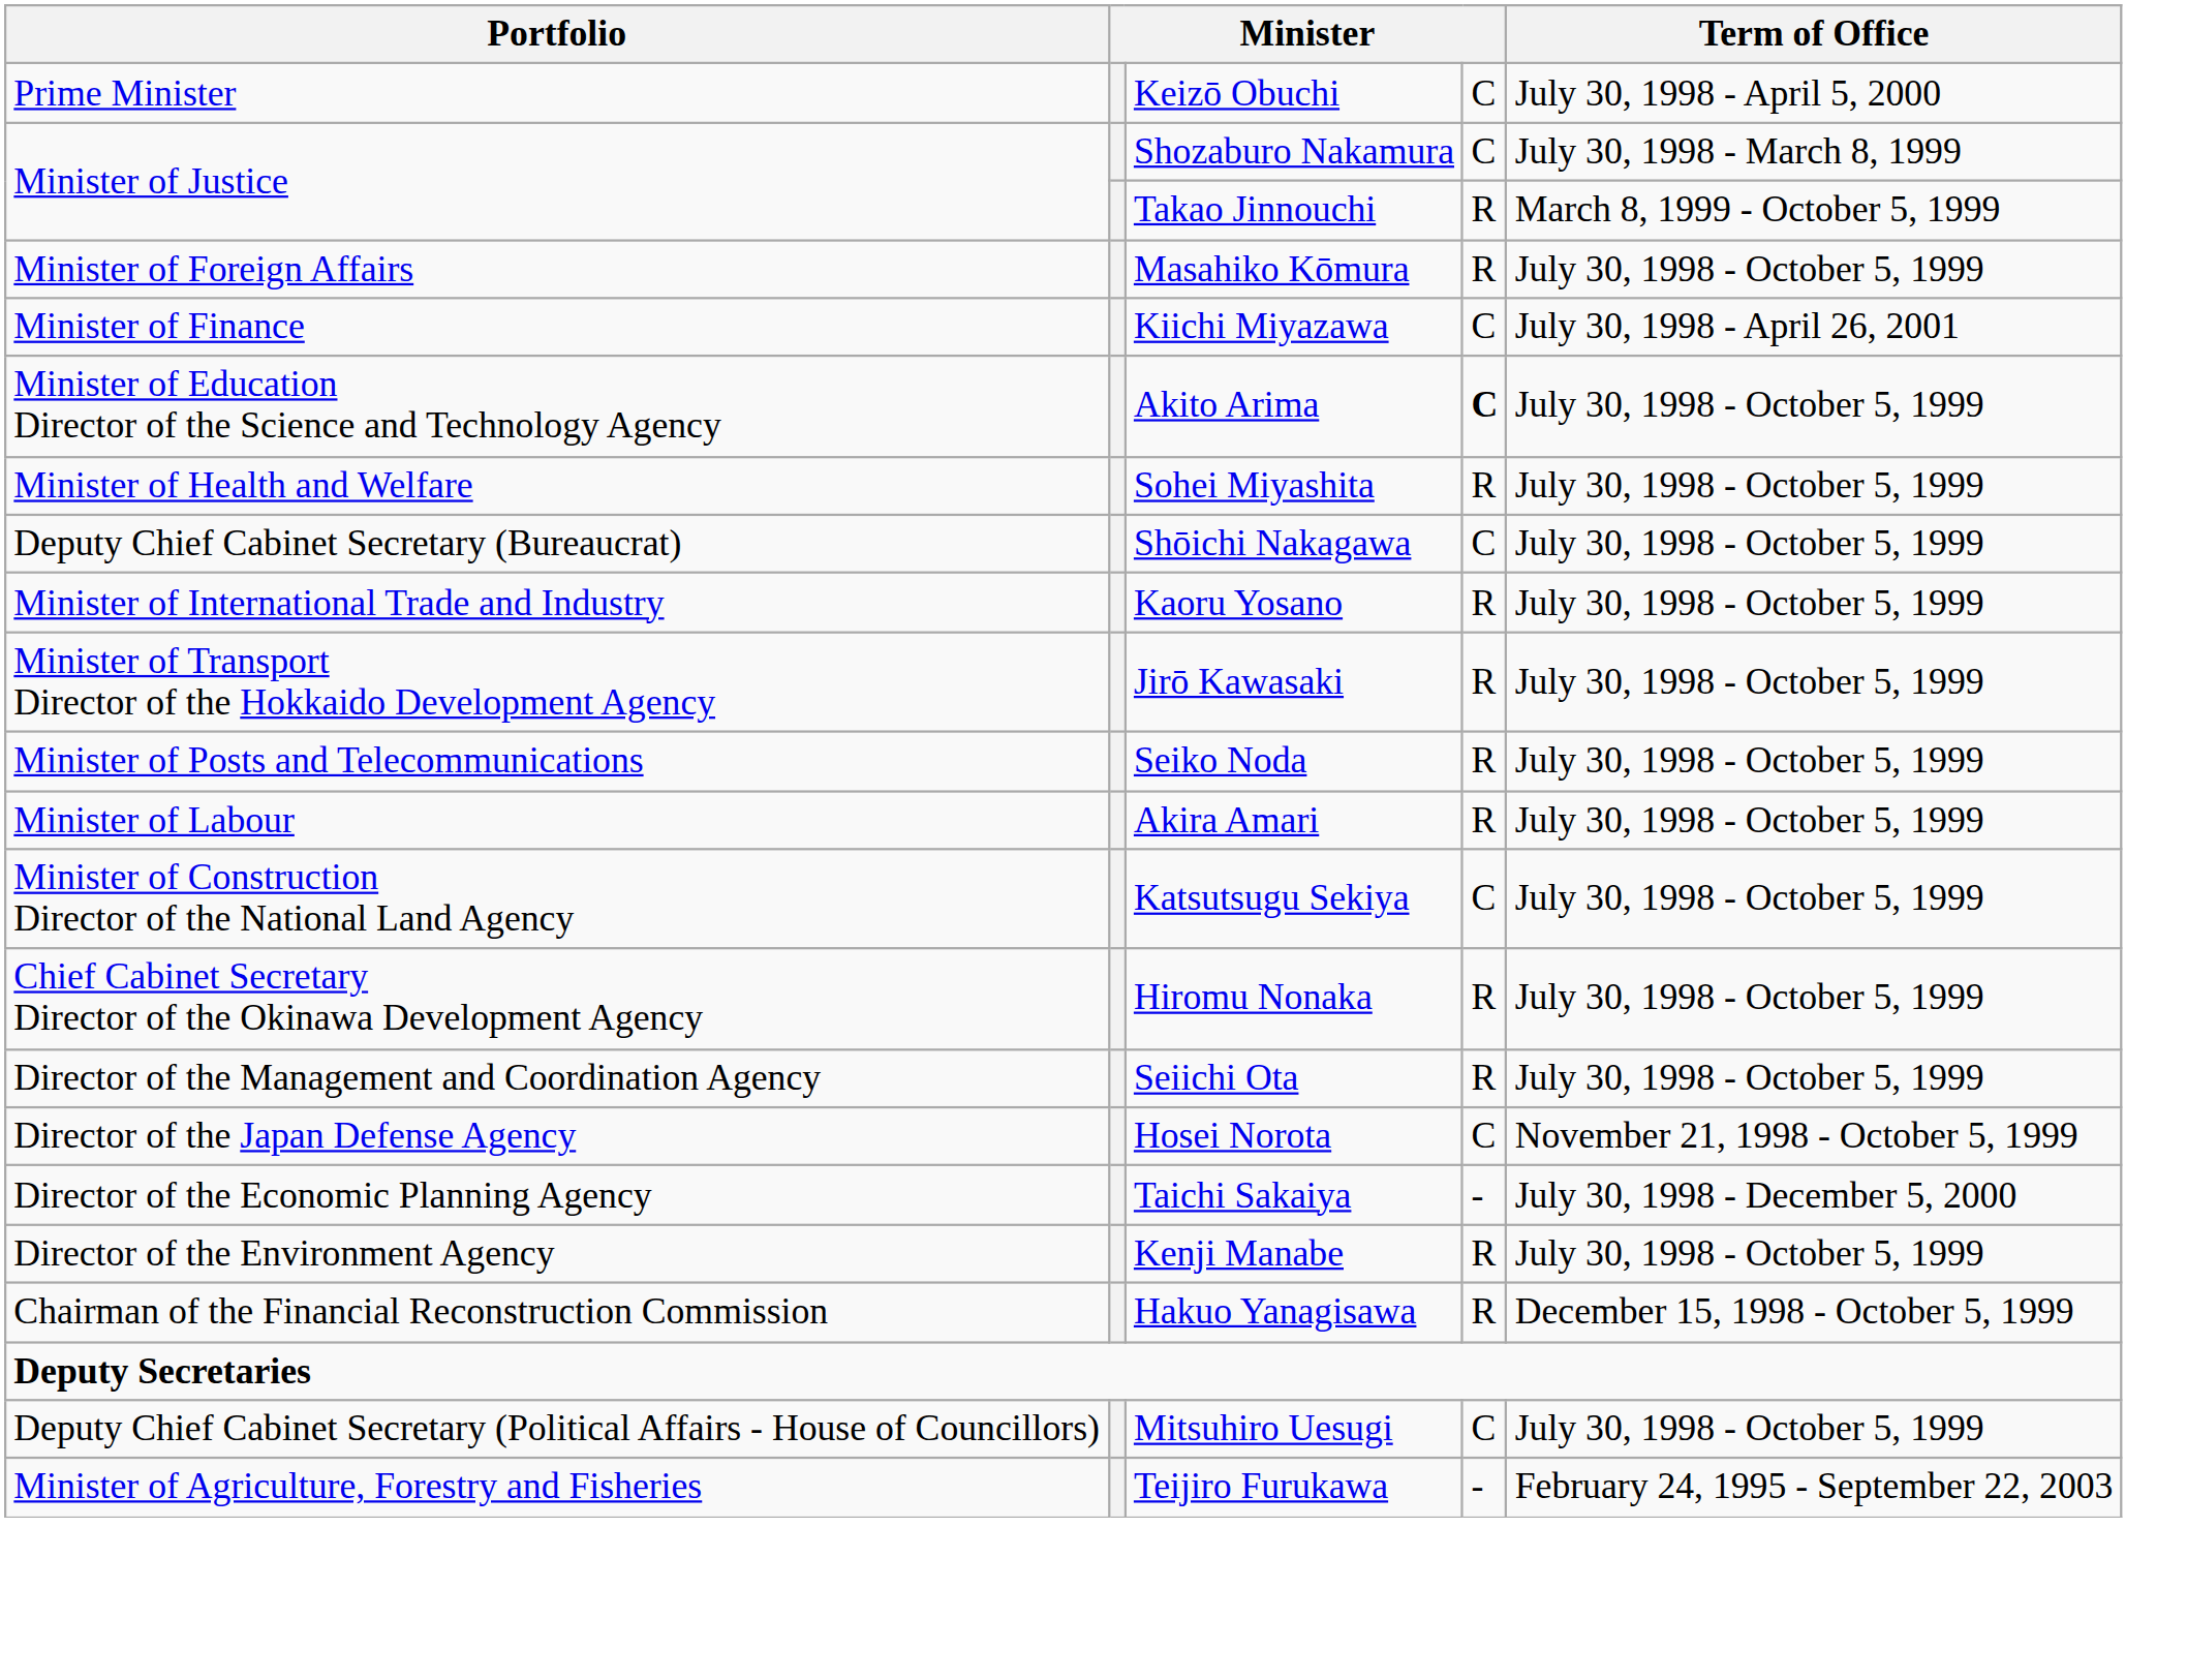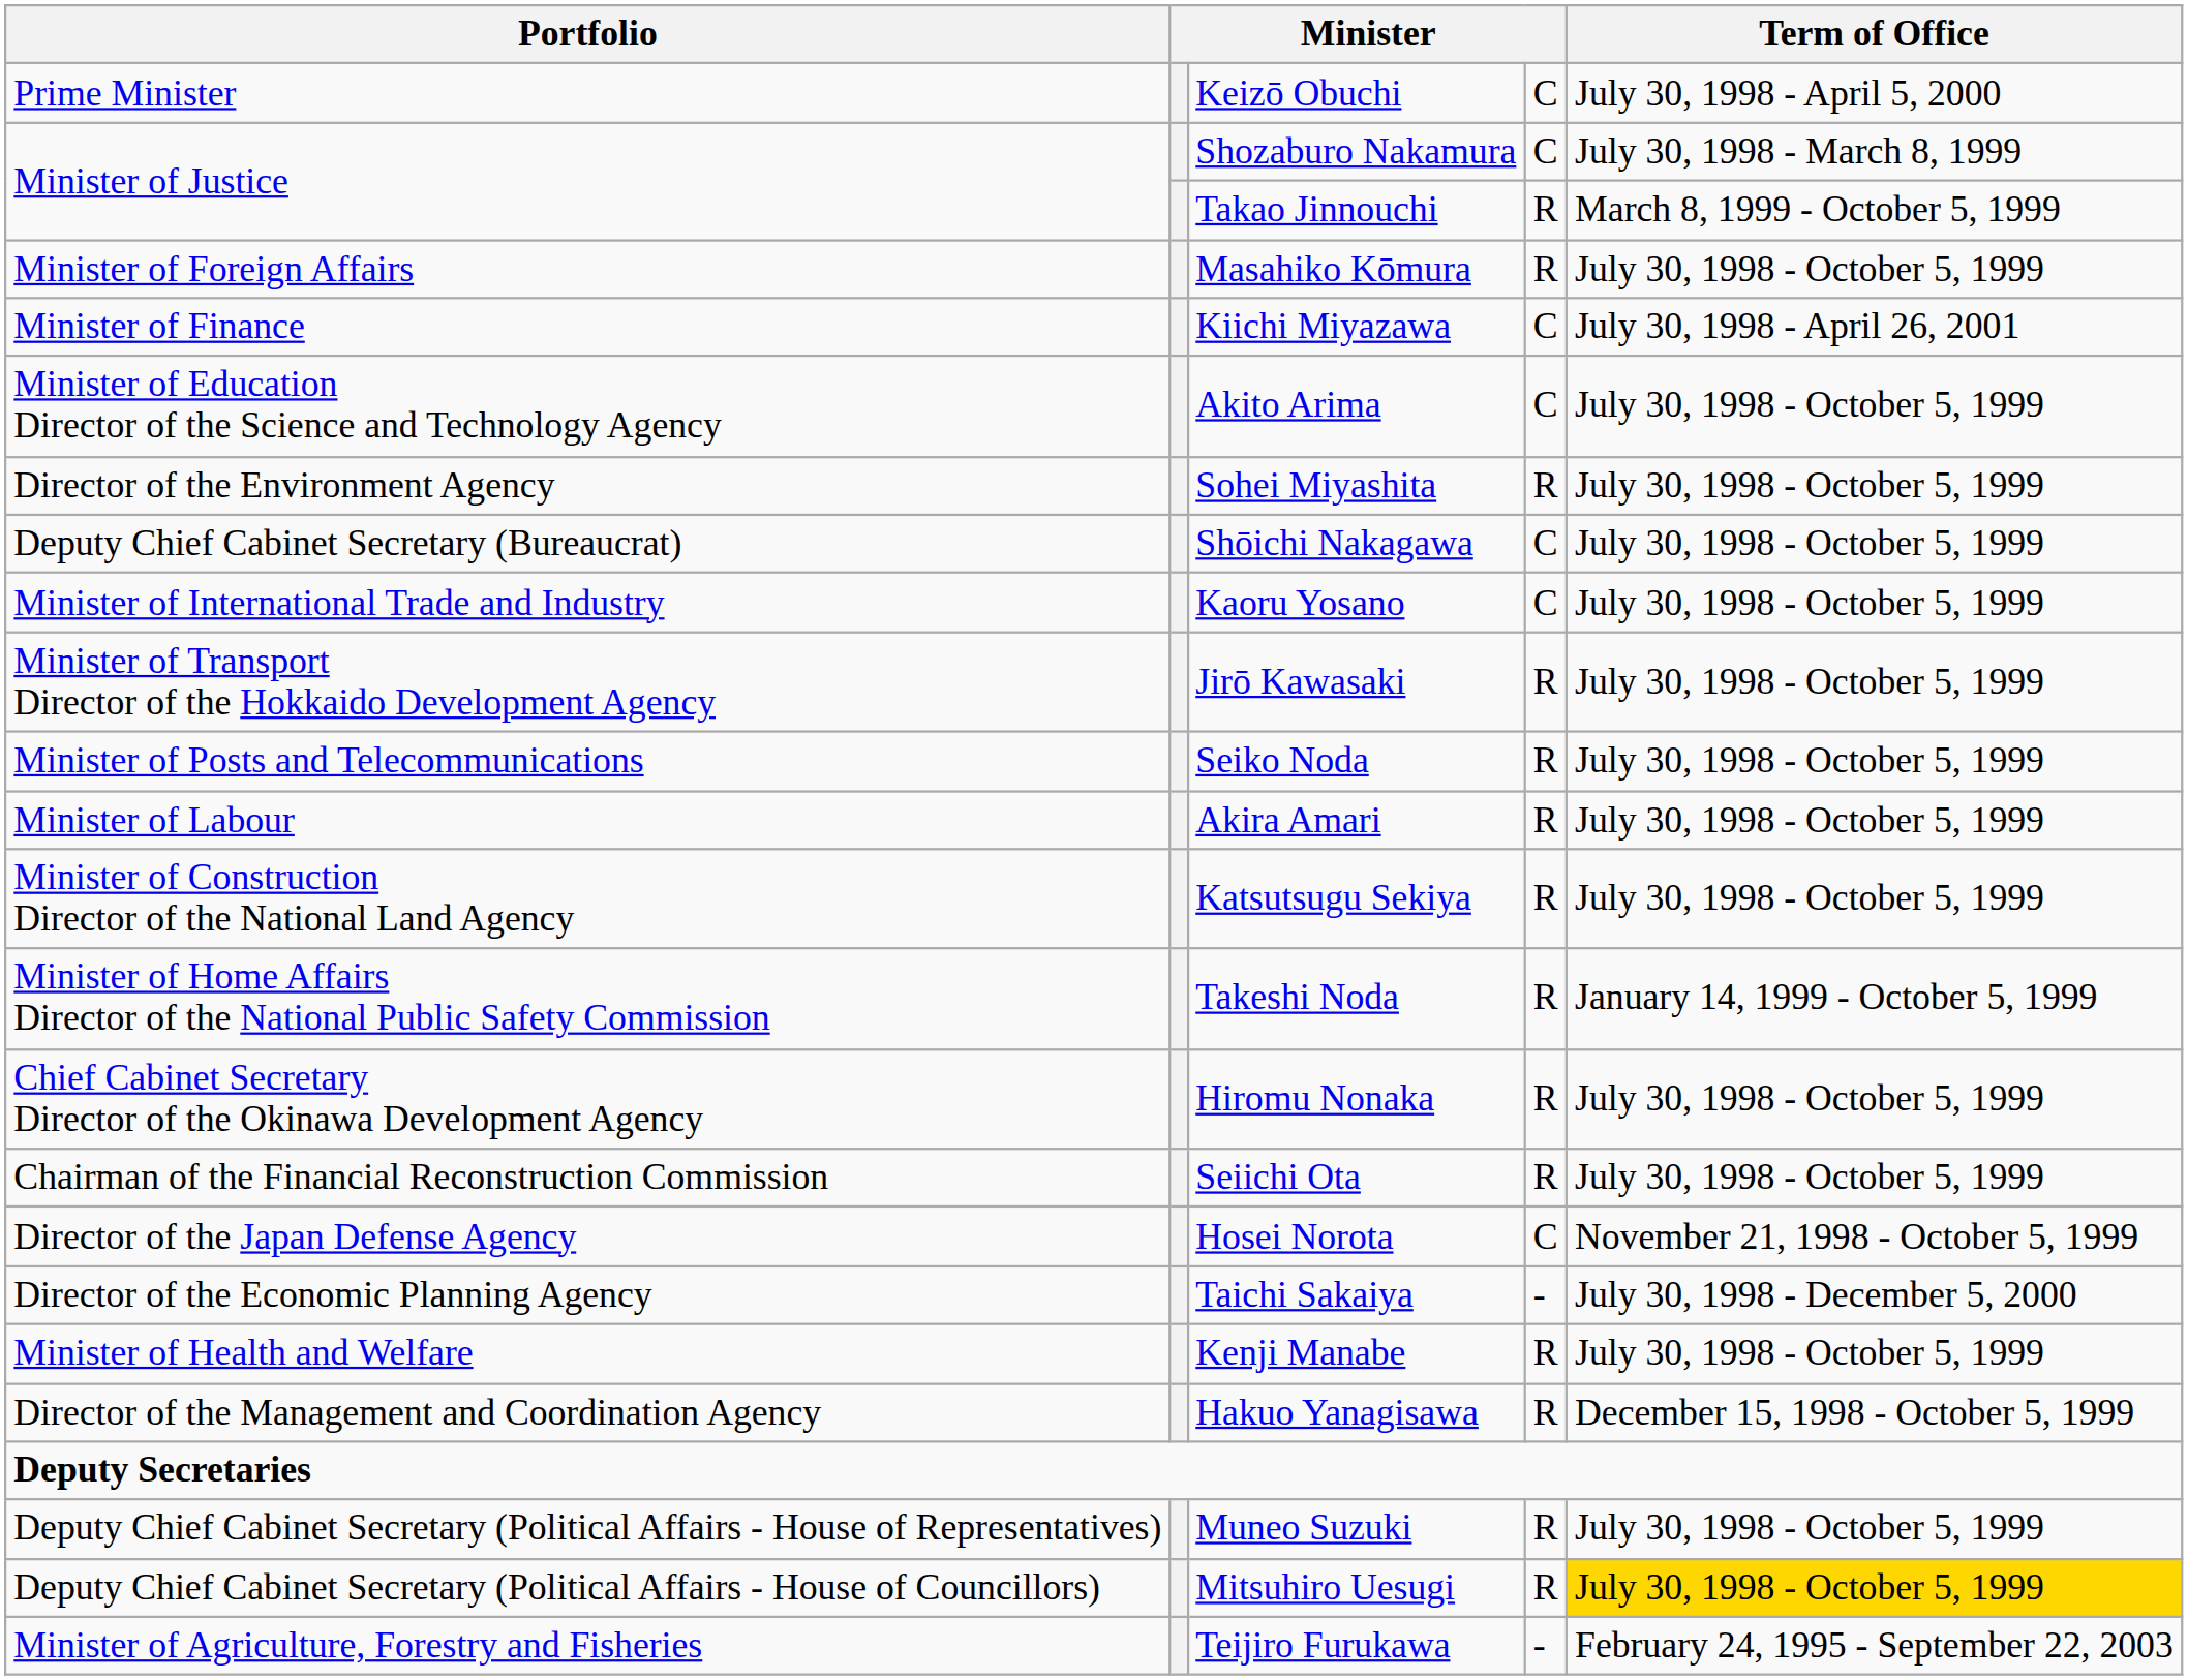Akito Arima | column 4: bold -> normal
Sohei Miyashita | Portfolio: Minister of Health and Welfare -> Director of the Environment Agency
Kaoru Yosano | column 4: R -> C
Katsutsugu Sekiya | column 4: C -> R
+ row: Minister of Home Affairs Director of the National Public Safety Commission | Takeshi Noda | R | January 14, 1999 - October 5, 1999
Seiichi Ota | Portfolio: Director of the Management and Coordination Agency -> Chairman of the Financial Reconstruction Commission
Kenji Manabe | Portfolio: Director of the Environment Agency -> Minister of Health and Welfare
Hakuo Yanagisawa | Portfolio: Chairman of the Financial Reconstruction Commission -> Director of the Management and Coordination Agency
+ row: Deputy Chief Cabinet Secretary (Political Affairs - House of Representatives) | Muneo Suzuki | R | July 30, 1998 - October 5, 1999
Mitsuhiro Uesugi | column 4: C -> R
Mitsuhiro Uesugi | Term of Office: no background -> gold background
